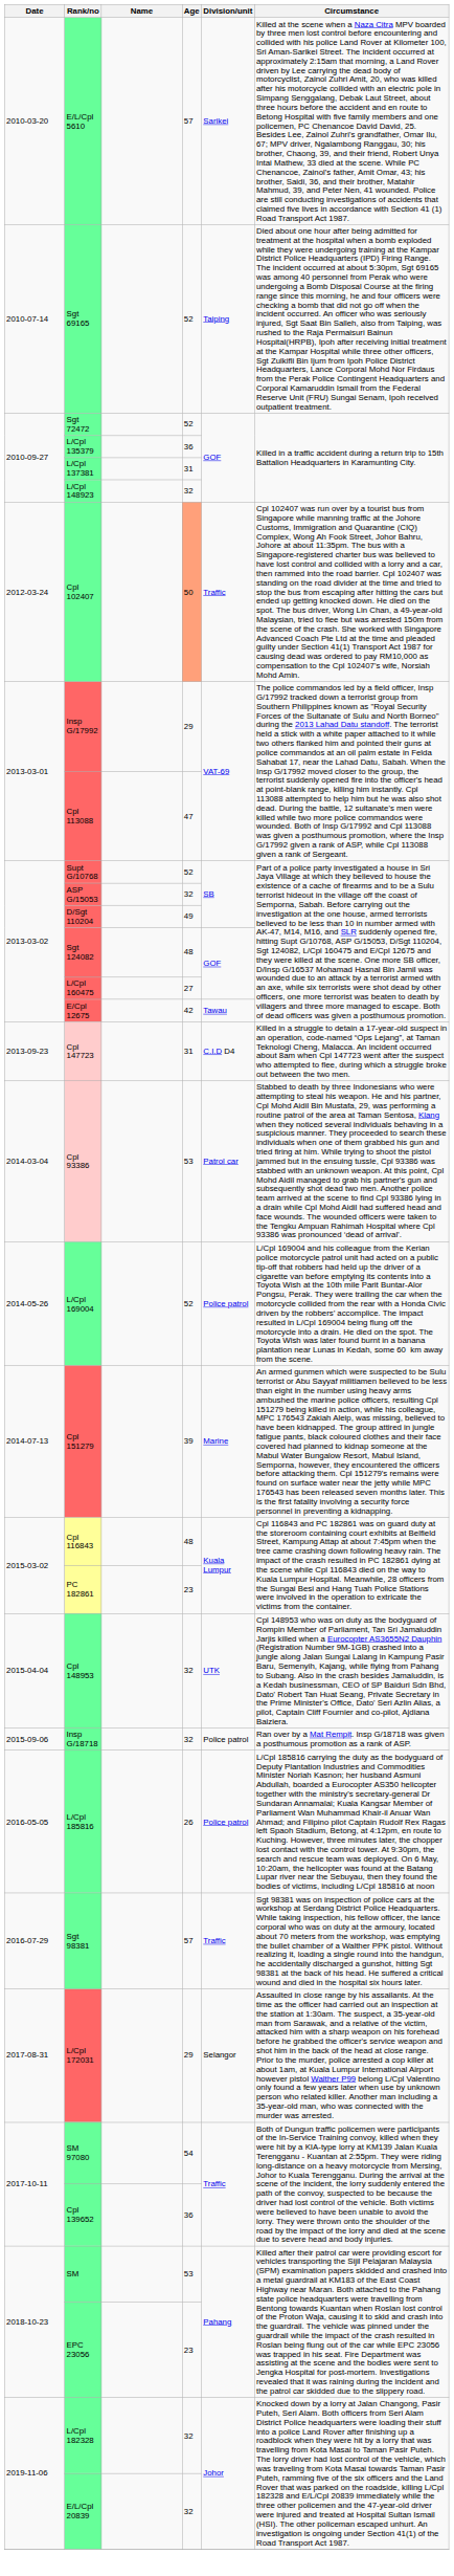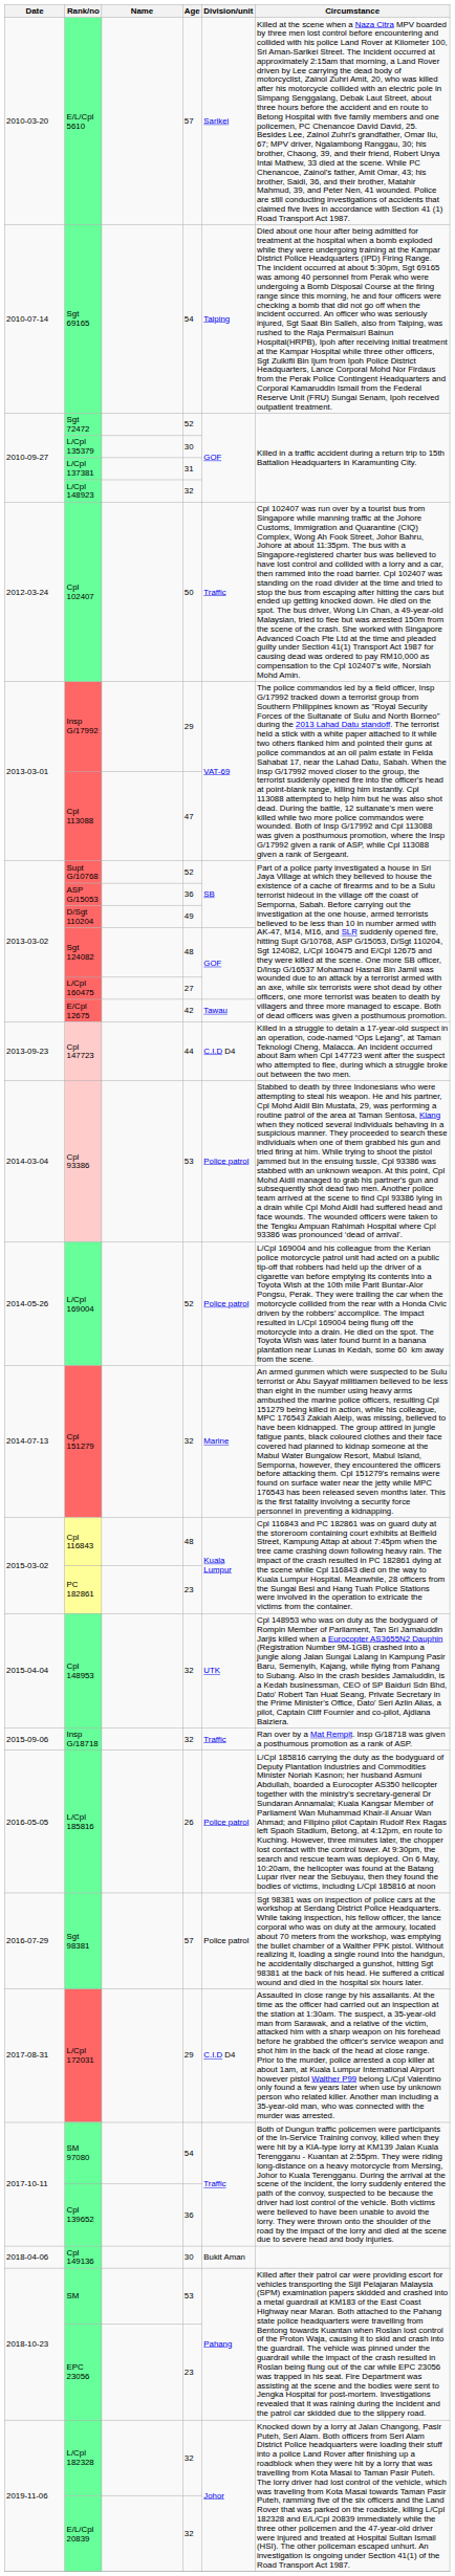Sgt 69165 | Age: 52 -> 54
L/Cpl 135379 | Age: 36 -> 30
Cpl 102407 | Age: lightsalmon background -> no background
ASP G/15053 | Age: 32 -> 36
Cpl 147723 | Age: 31 -> 44
Cpl 93386 | Division/unit: Patrol car -> Police patrol
Cpl 151279 | Age: 39 -> 32
Insp G/18718 | Division/unit: Police patrol -> Traffic
Sgt 98381 | Division/unit: Traffic -> Police patrol
L/Cpl 172031 | Division/unit: Selangor -> C.I.D D4
+ row: 2018-04-06 | Cpl 149136 | 30 | Bukit Aman
